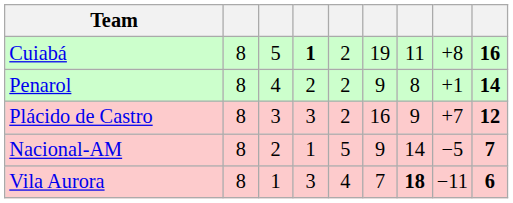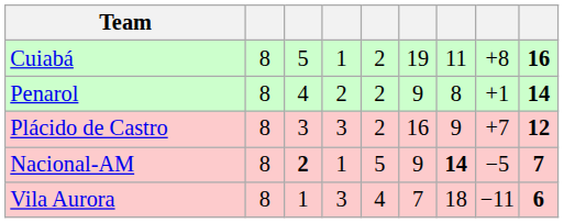Cuiabá | column 4: bold -> normal
Nacional-AM | column 3: normal -> bold
Nacional-AM | column 7: normal -> bold
Vila Aurora | column 7: bold -> normal
